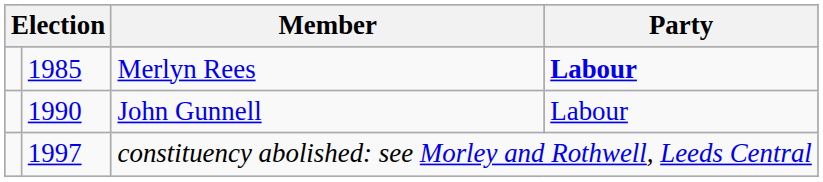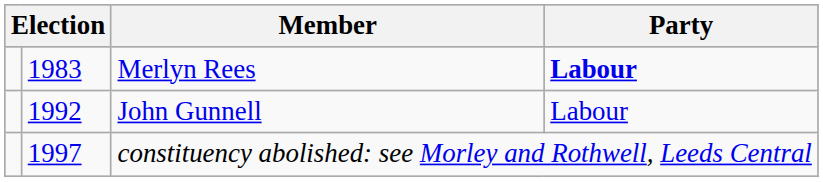Merlyn Rees | column 2: 1985 -> 1983
John Gunnell | column 2: 1990 -> 1992
